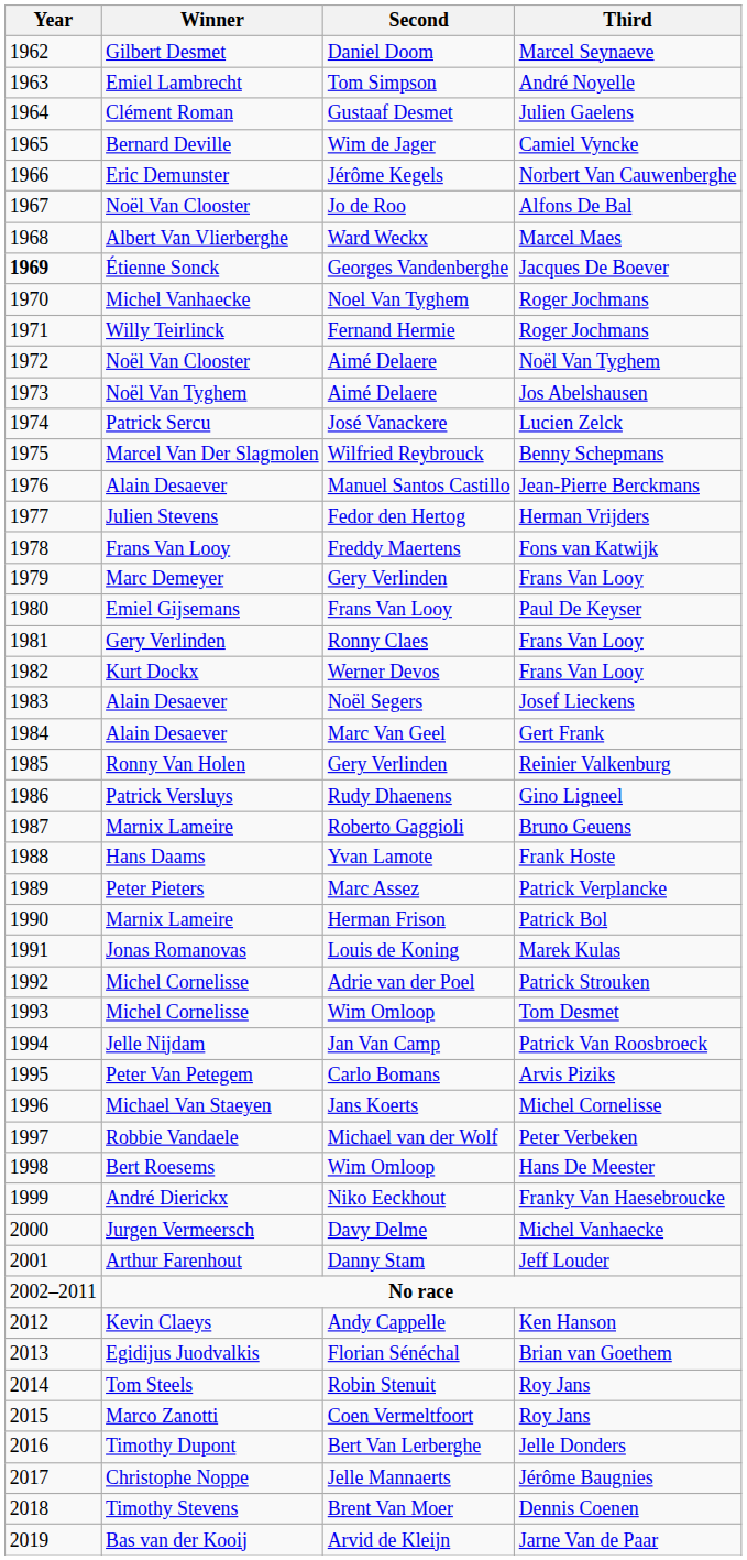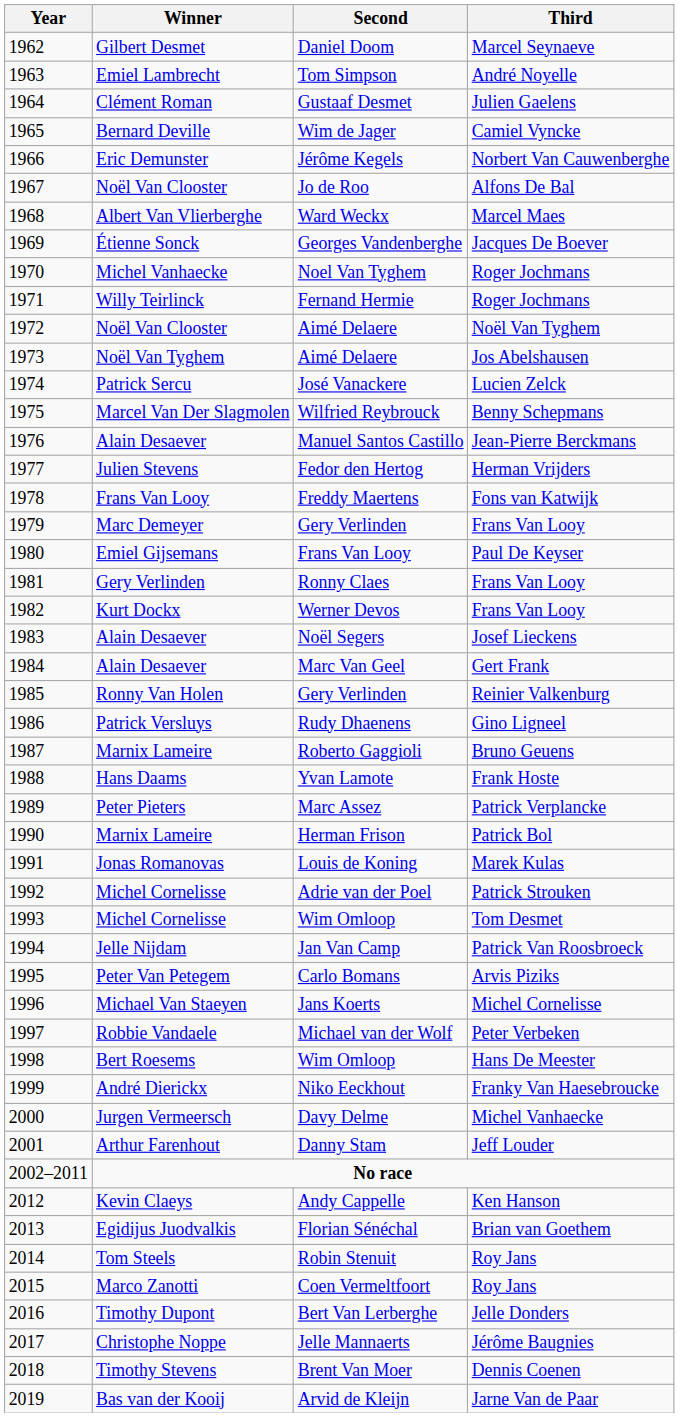Georges Vandenberghe | Year: bold -> normal
